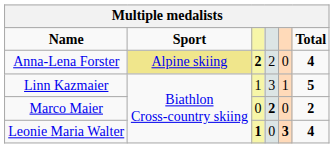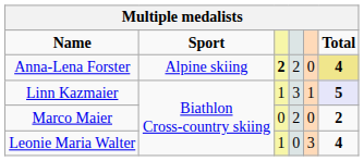Anna-Lena Forster | Sport: khaki background -> no background
Anna-Lena Forster | Total: no background -> khaki background
Linn Kazmaier | Total: no background -> lavender background
Marco Maier | column 4: bold -> normal
Leonie Maria Walter | column 3: bold -> normal
Leonie Maria Walter | column 5: bold -> normal
